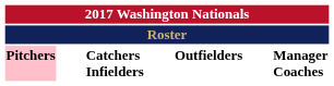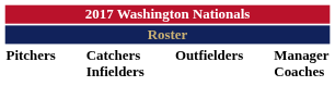Pitchers | column 1: pink background -> no background
